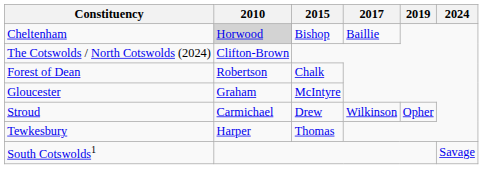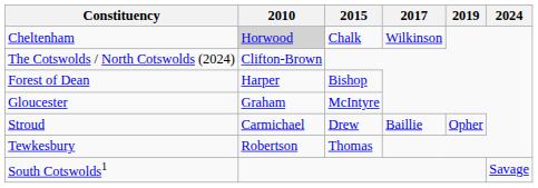Cheltenham | 2015: Bishop -> Chalk
Cheltenham | 2017: Baillie -> Wilkinson
Forest of Dean | 2010: Robertson -> Harper
Forest of Dean | 2015: Chalk -> Bishop
Stroud | 2017: Wilkinson -> Baillie
Tewkesbury | 2010: Harper -> Robertson
